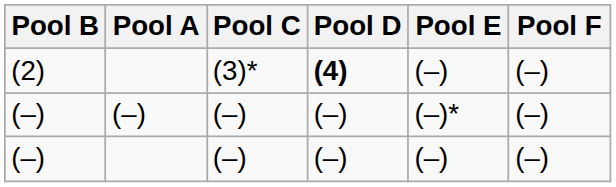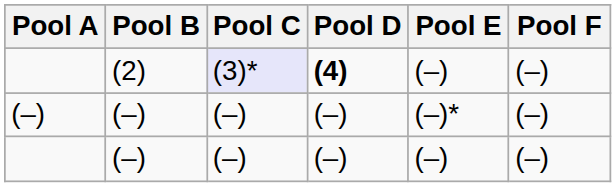columns swapped: Pool A <-> Pool B
row 2 | Pool C: no background -> lavender background
